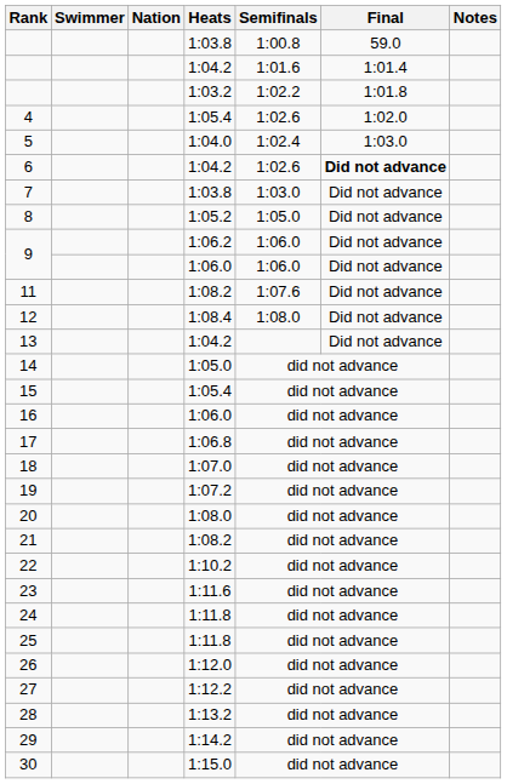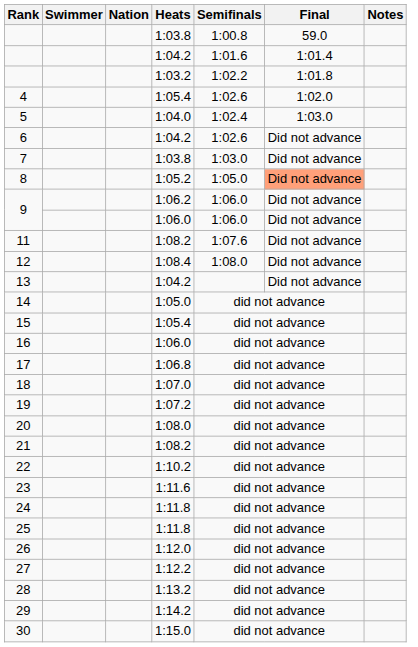6 | Final: bold -> normal
8 | Final: no background -> lightsalmon background
